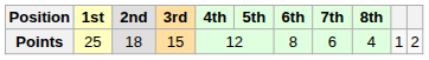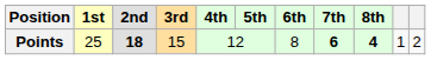Points | 2nd: normal -> bold
Points | 7th: normal -> bold
Points | 8th: normal -> bold
